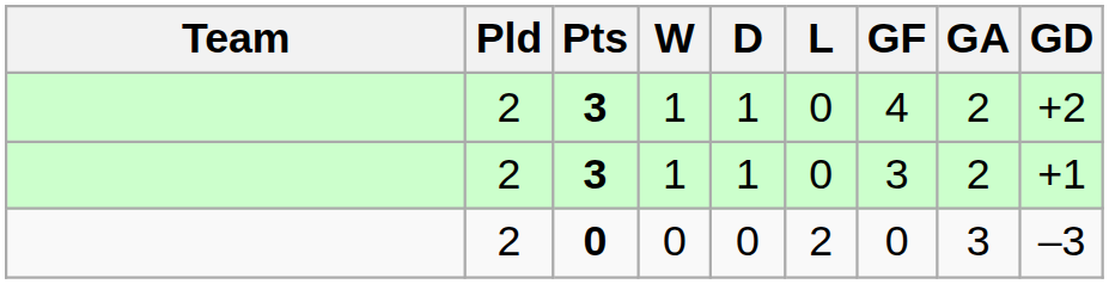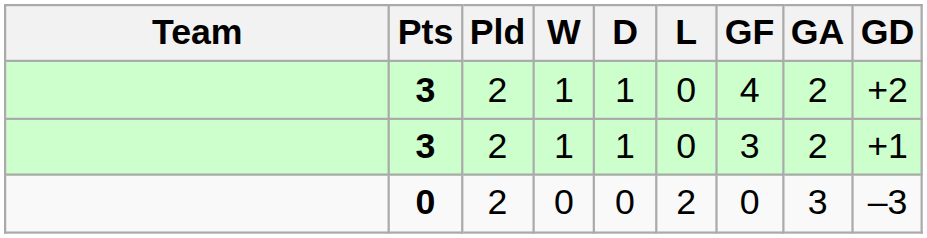columns swapped: Pts <-> Pld
